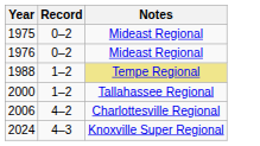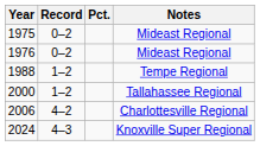+ column: Pct.
1988 | Notes: khaki background -> no background
